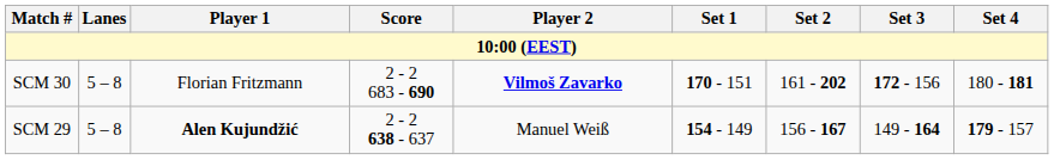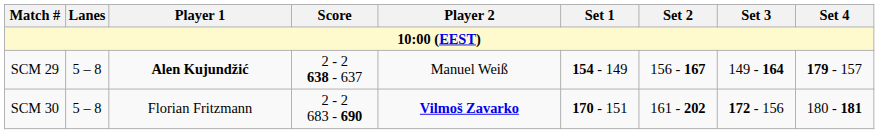rows swapped: SCM 29 <-> SCM 30
